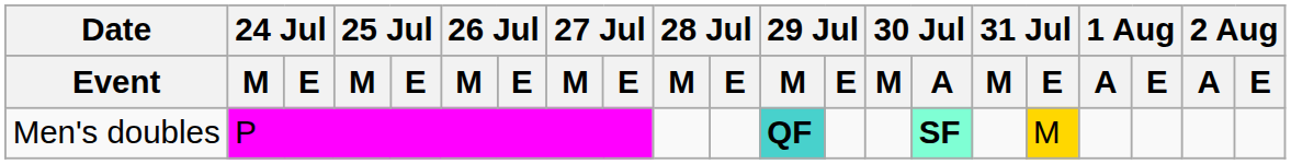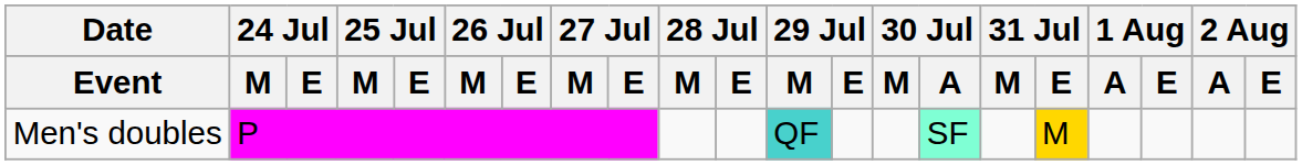Men's doubles | 29 Jul / M: bold -> normal
Men's doubles | 30 Jul / A: bold -> normal
